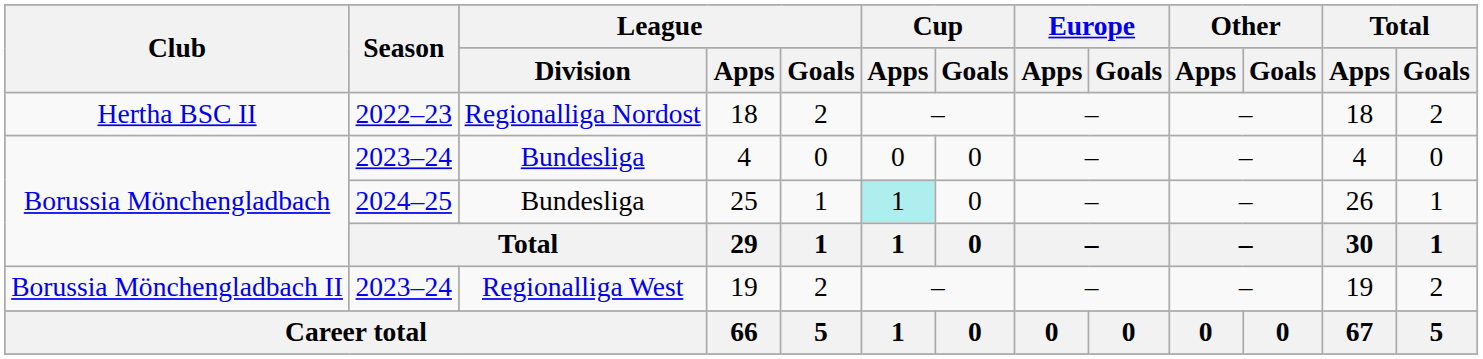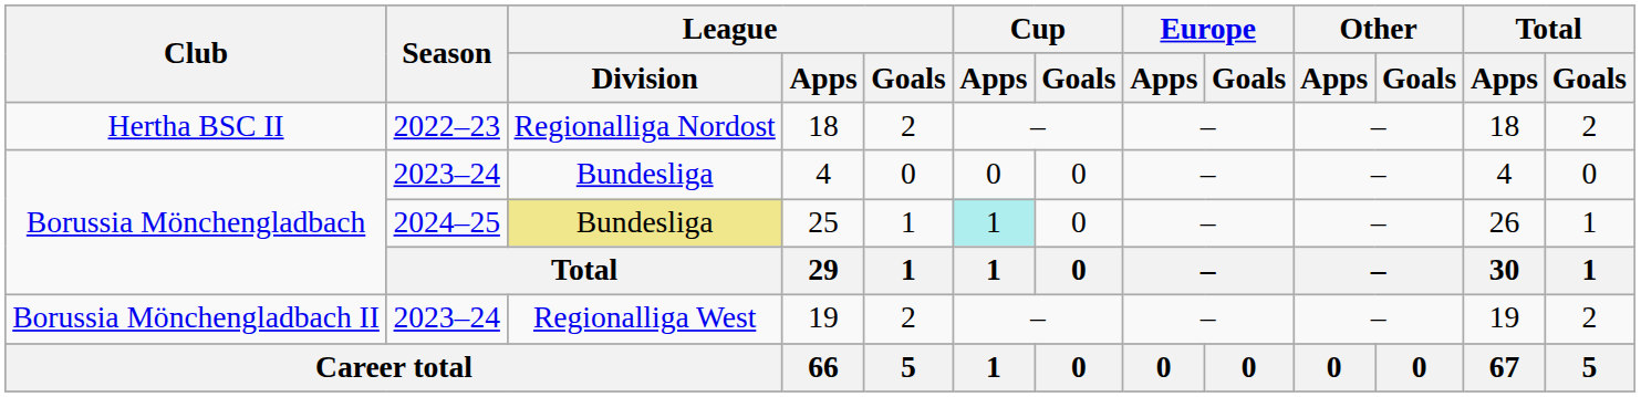25 | League / Division: no background -> khaki background
